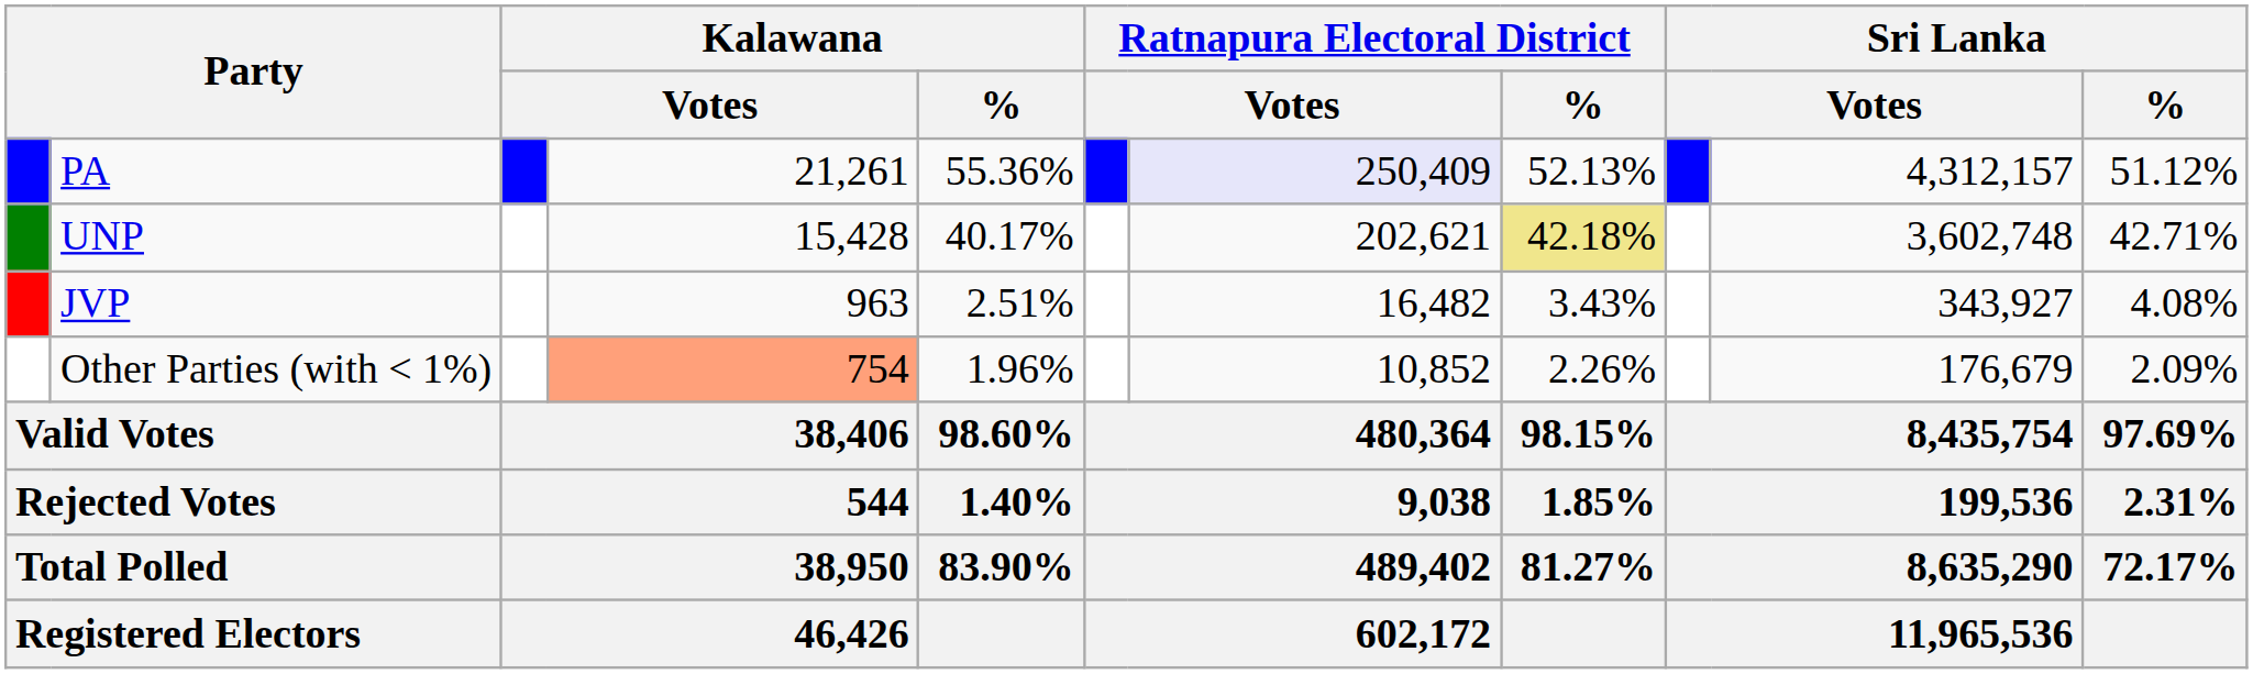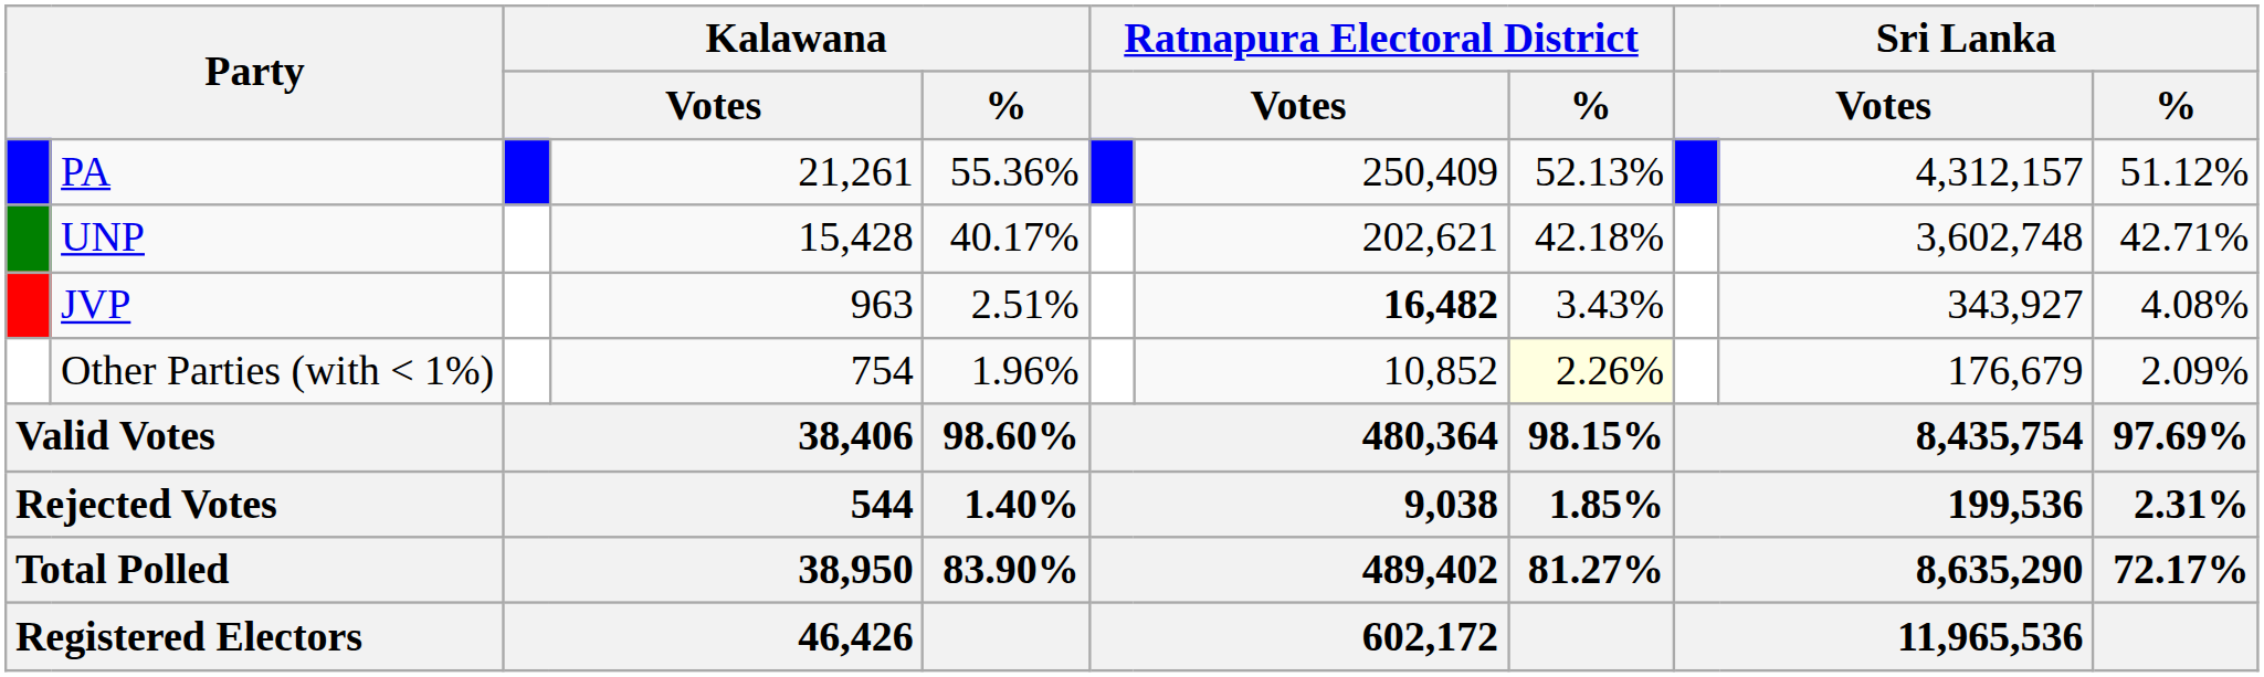PA | column 7: lavender background -> no background
UNP | Ratnapura Electoral District / %: khaki background -> no background
JVP | column 7: normal -> bold
Other Parties (with < 1%) | column 4: lightsalmon background -> no background
Other Parties (with < 1%) | Ratnapura Electoral District / %: no background -> lightyellow background
